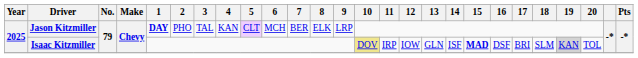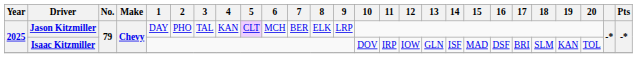Jason Kitzmiller | 1: bold -> normal
Isaac Kitzmiller | 10: khaki background -> no background
Isaac Kitzmiller | 15: bold -> normal
Isaac Kitzmiller | 19: lightgrey background -> no background
